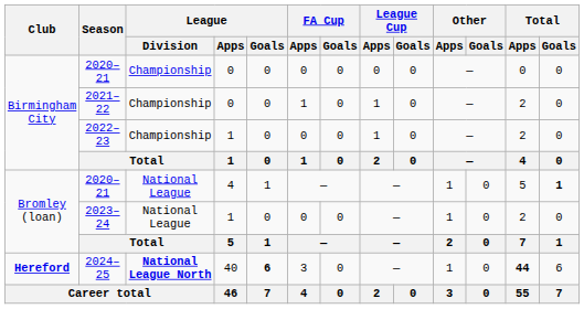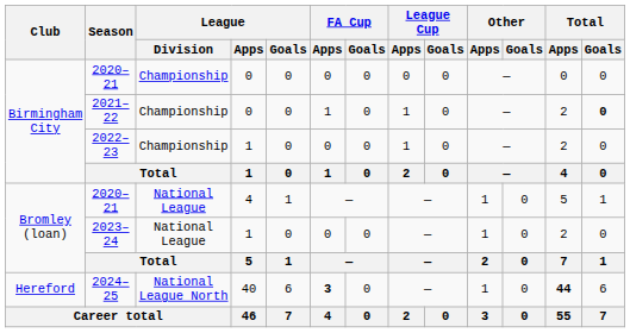2021–22 | Total / Goals: normal -> bold
2020–21 / 4 | Total / Goals: bold -> normal
2024–25 | Club: bold -> normal
2024–25 | League / Division: bold -> normal
2024–25 | League / Goals: bold -> normal
2024–25 | FA Cup / Apps: normal -> bold
